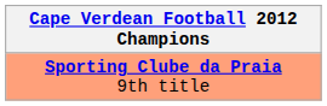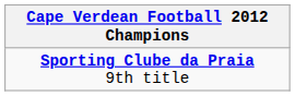row 2 | column 1: lightsalmon background -> no background
